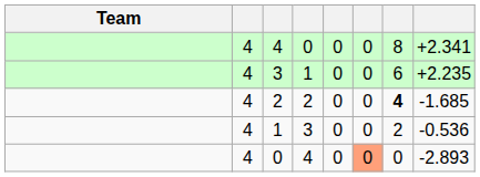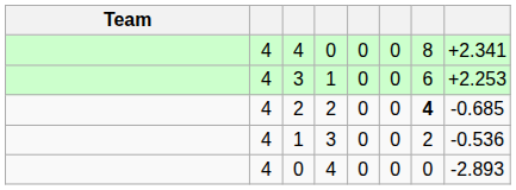row 3 | column 8: +2.235 -> +2.253
row 4 | column 8: -1.685 -> -0.685
row 6 | column 6: lightsalmon background -> no background
